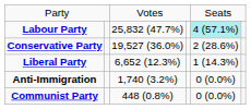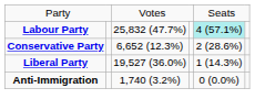Conservative Party | column 3: 19,527 (36.0%) -> 6,652 (12.3%)
Liberal Party | column 3: 6,652 (12.3%) -> 19,527 (36.0%)
- row: Communist Party | 448 (0.8%) | 0 (0.0%)
